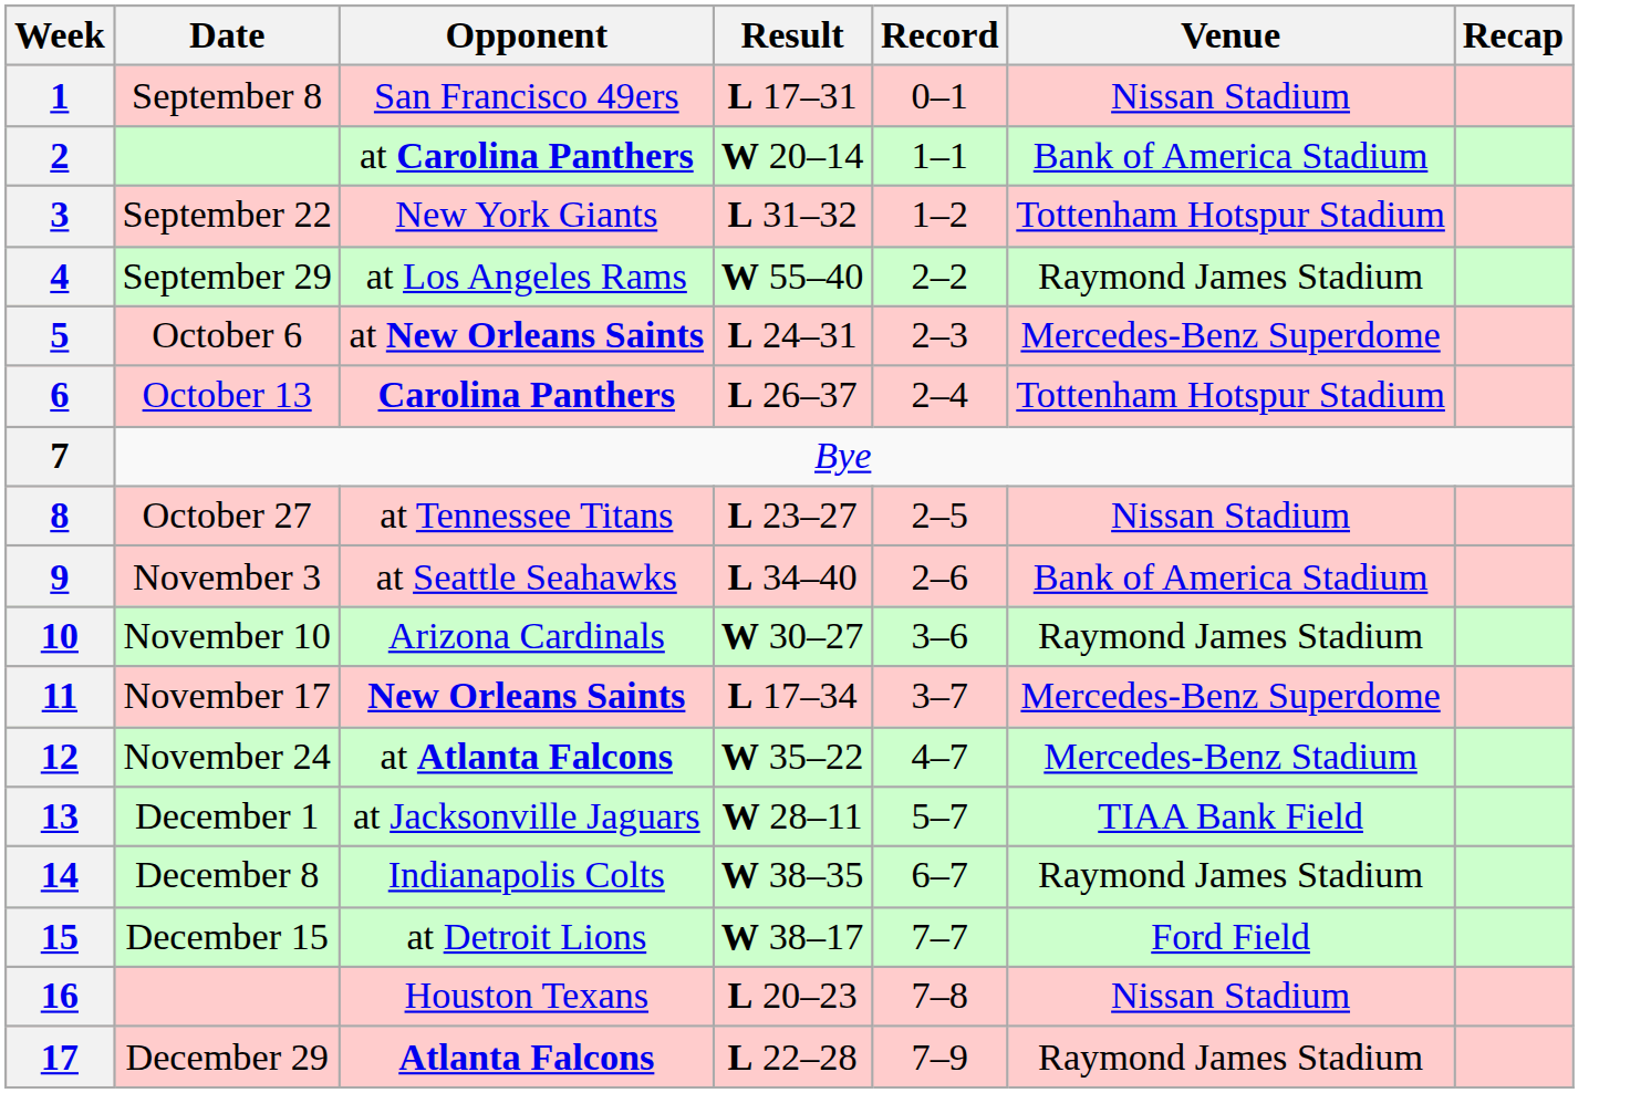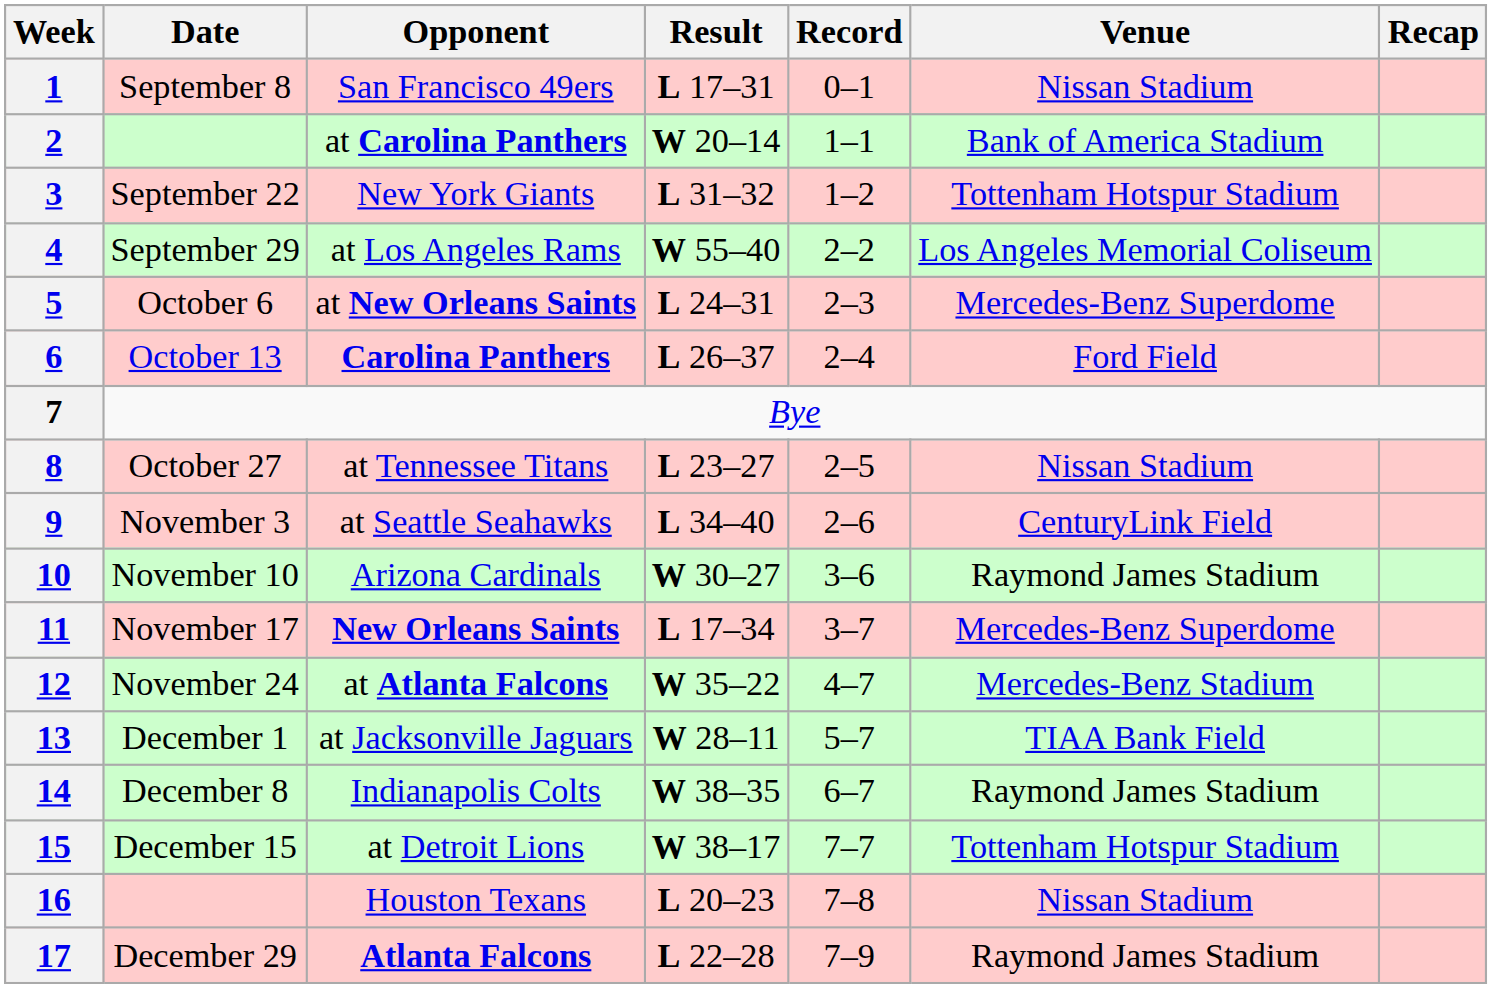4 | Venue: Raymond James Stadium -> Los Angeles Memorial Coliseum
6 | Venue: Tottenham Hotspur Stadium -> Ford Field
9 | Venue: Bank of America Stadium -> CenturyLink Field
15 | Venue: Ford Field -> Tottenham Hotspur Stadium
